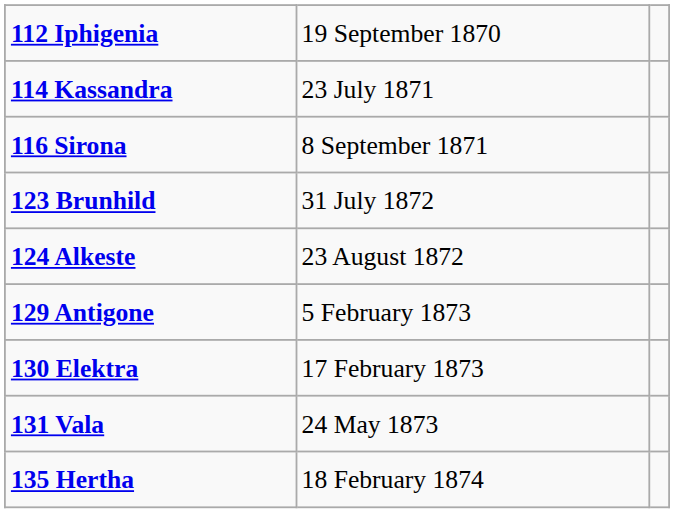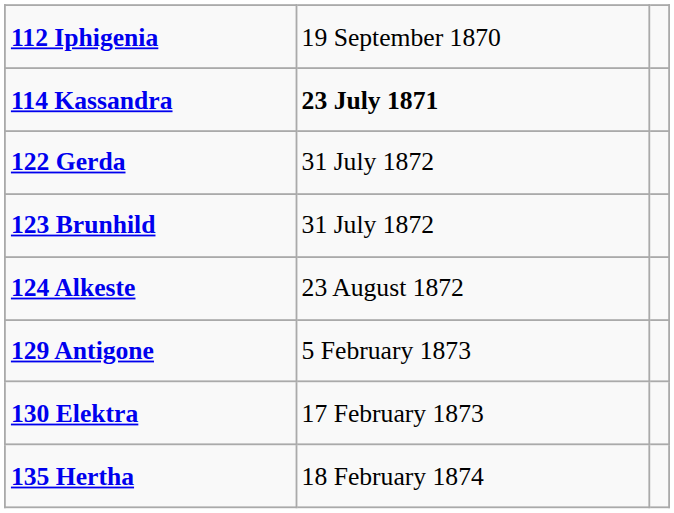114 Kassandra | column 2: normal -> bold
- row: 116 Sirona | 8 September 1871
+ row: 122 Gerda | 31 July 1872
- row: 131 Vala | 24 May 1873
